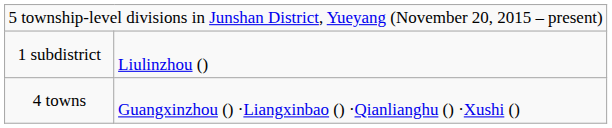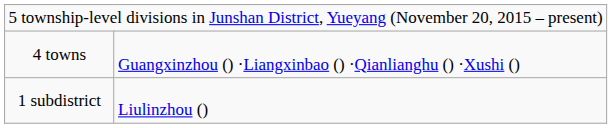rows swapped: 1 subdistrict <-> 4 towns
